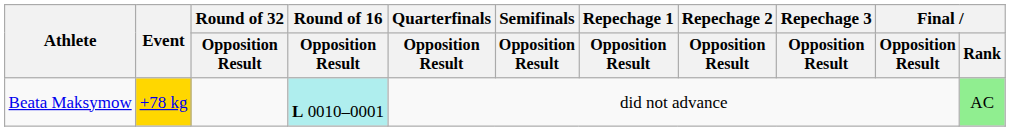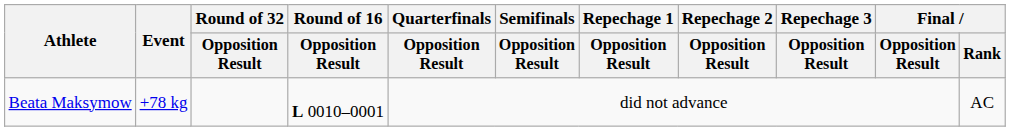Beata Maksymow | Event: gold background -> no background
Beata Maksymow | Round of 16 / Opposition Result: paleturquoise background -> no background
Beata Maksymow | Final / Rank: lightgreen background -> no background
